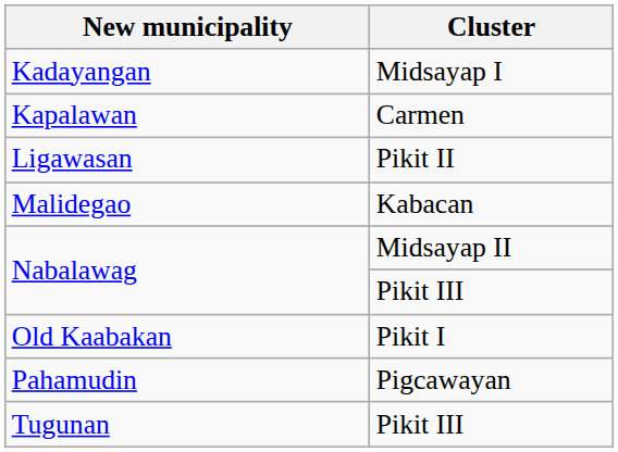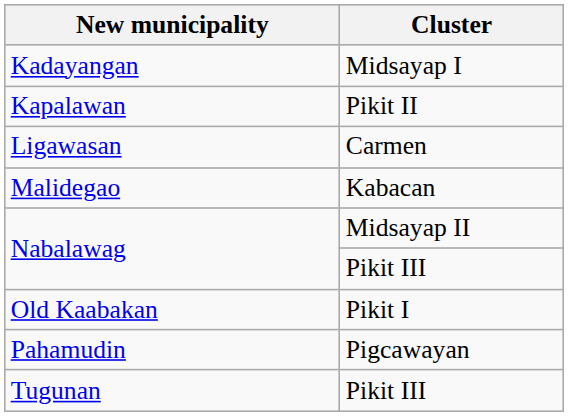row 3 | Cluster: Carmen -> Pikit II
row 4 | Cluster: Pikit II -> Carmen
